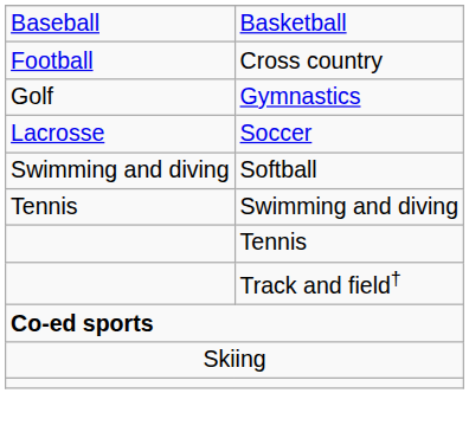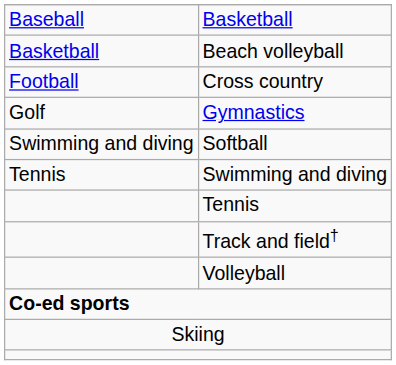+ row: Basketball | Beach volleyball
- row: Lacrosse | Soccer
+ row: Volleyball
